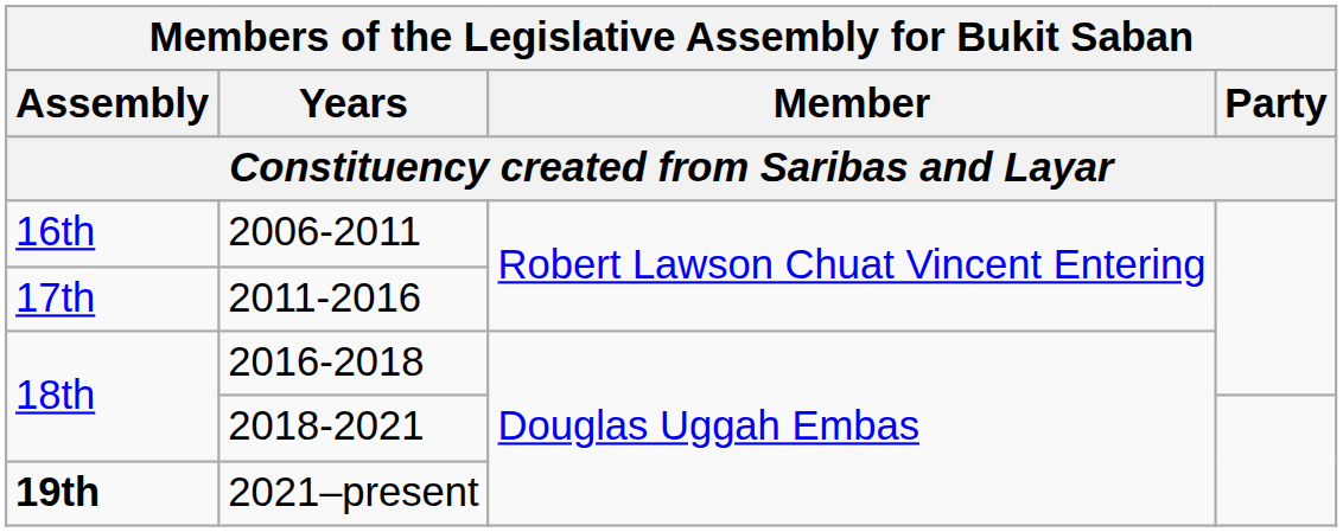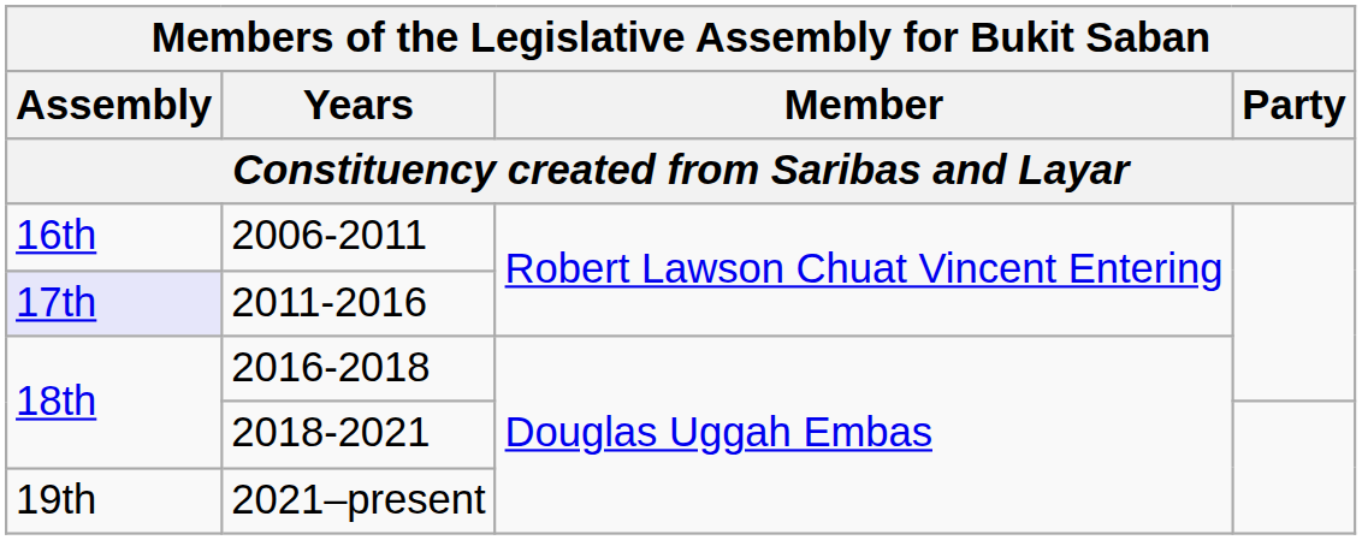2011-2016 | Assembly: no background -> lavender background
2021–present | Assembly: bold -> normal
